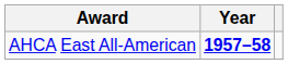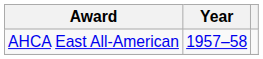row 2 | Year: bold -> normal
